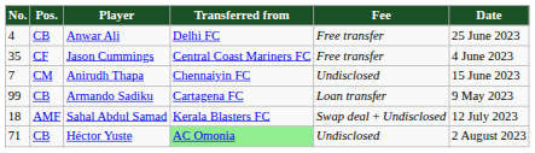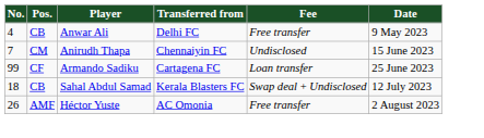Anwar Ali | Date: 25 June 2023 -> 9 May 2023
- row: 35 | CF | Jason Cummings | Central Coast Mariners FC | Free transfer | 4 June 2023
Armando Sadiku | Pos.: CB -> CF
Armando Sadiku | Date: 9 May 2023 -> 25 June 2023
Sahal Abdul Samad | Pos.: AMF -> CB
Héctor Yuste | No.: 71 -> 26
Héctor Yuste | Pos.: CB -> AMF
Héctor Yuste | Transferred from: lightgreen background -> no background
Héctor Yuste | Fee: Undisclosed -> Free transfer
